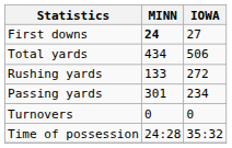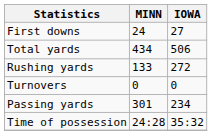First downs | MINN: bold -> normal
rows swapped: Passing yards <-> Turnovers
